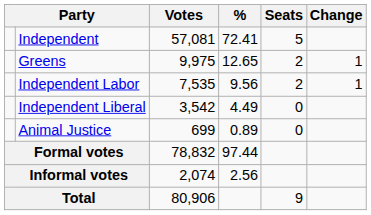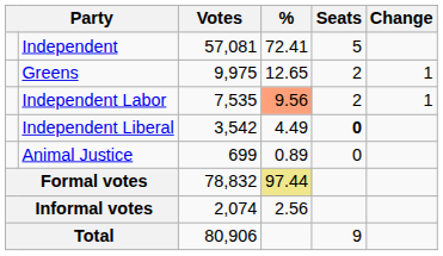Independent Labor | %: no background -> lightsalmon background
Independent Liberal | Seats: normal -> bold
Formal votes | %: no background -> khaki background
